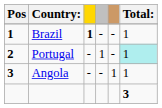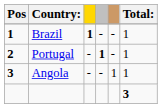Portugal | column 4: normal -> bold
Portugal | Total:: paleturquoise background -> no background
